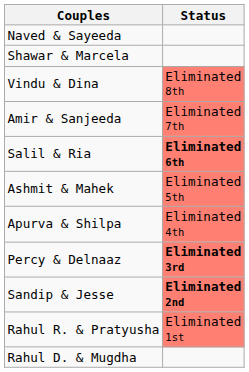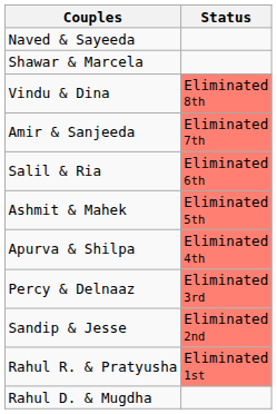Salil & Ria | Status: bold -> normal
Percy & Delnaaz | Status: bold -> normal
Sandip & Jesse | Status: bold -> normal
